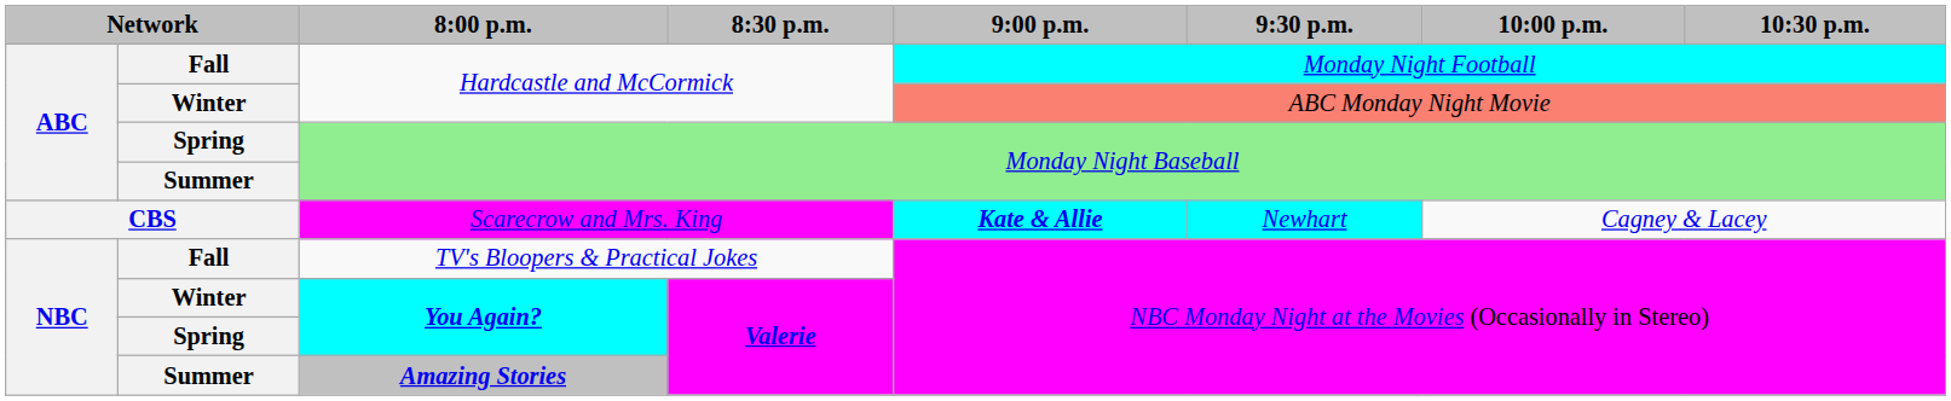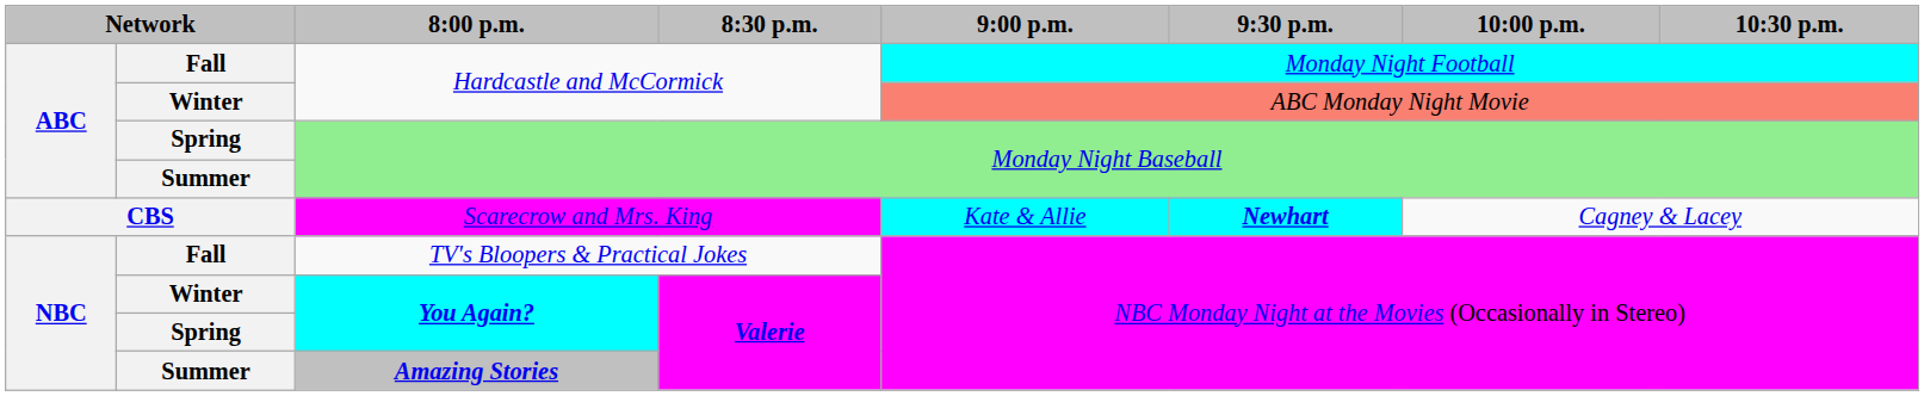Scarecrow and Mrs. King | 9:00 p.m.: bold -> normal
Scarecrow and Mrs. King | 9:30 p.m.: normal -> bold
